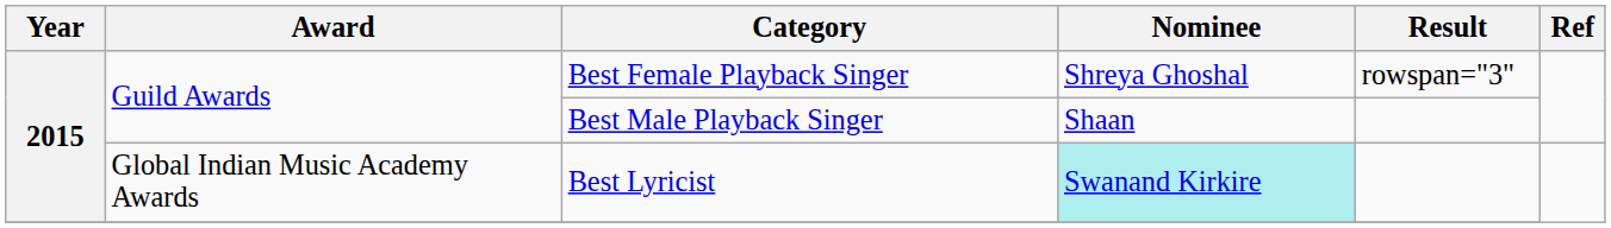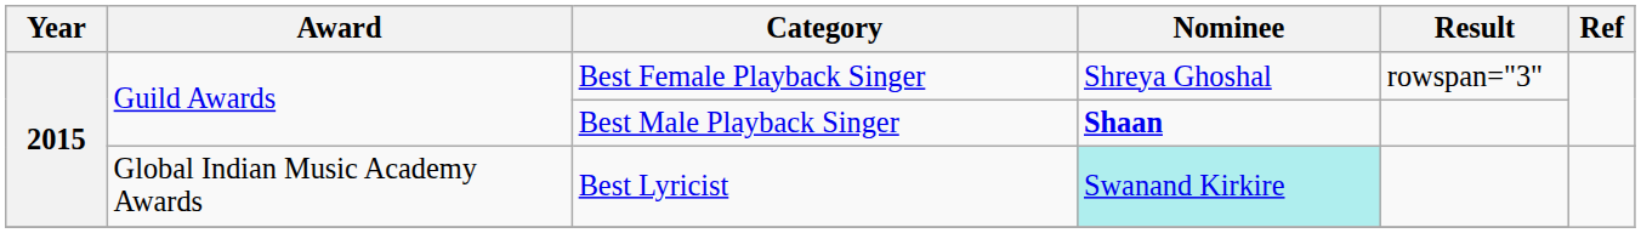Best Male Playback Singer | Nominee: normal -> bold
